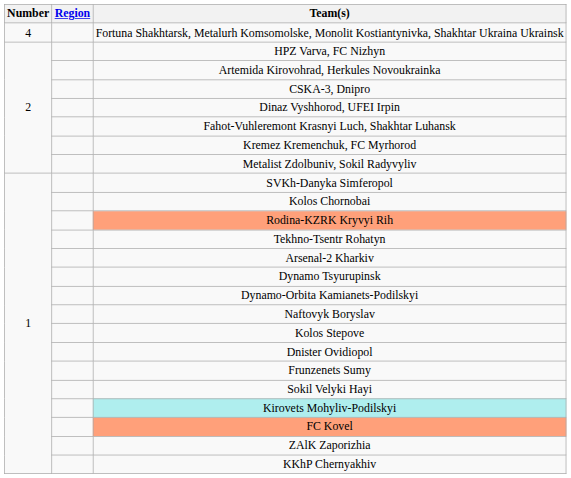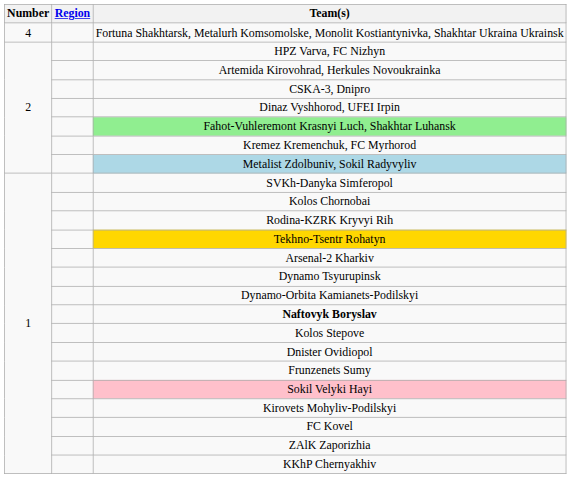Fahot-Vuhleremont Krasnyi Luch, Shakhtar Luhansk | Team(s): no background -> lightgreen background
Metalist Zdolbuniv, Sokil Radyvyliv | Team(s): no background -> lightblue background
Rodina-KZRK Kryvyi Rih | Team(s): lightsalmon background -> no background
Tekhno-Tsentr Rohatyn | Team(s): no background -> gold background
Naftovyk Boryslav | Team(s): normal -> bold
Sokil Velyki Hayi | Team(s): no background -> pink background
Kirovets Mohyliv-Podilskyi | Team(s): paleturquoise background -> no background
FC Kovel | Team(s): lightsalmon background -> no background
